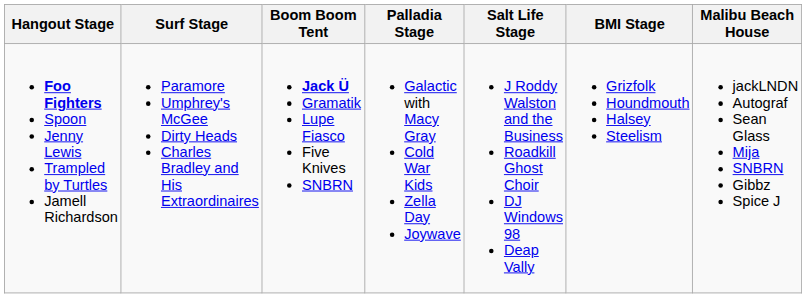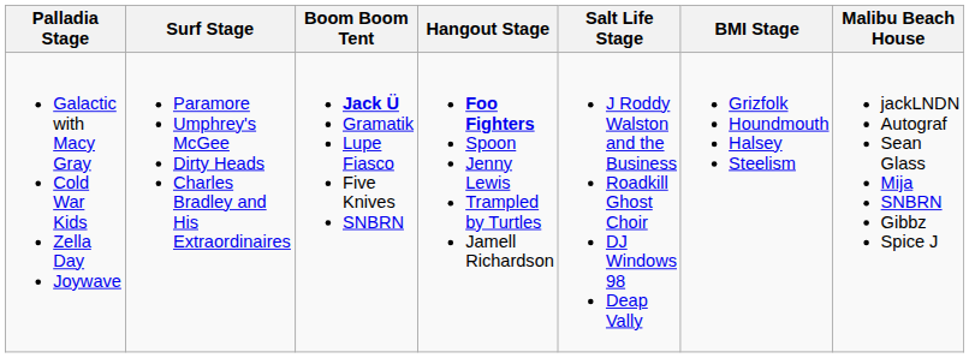columns swapped: Hangout Stage <-> Palladia Stage
